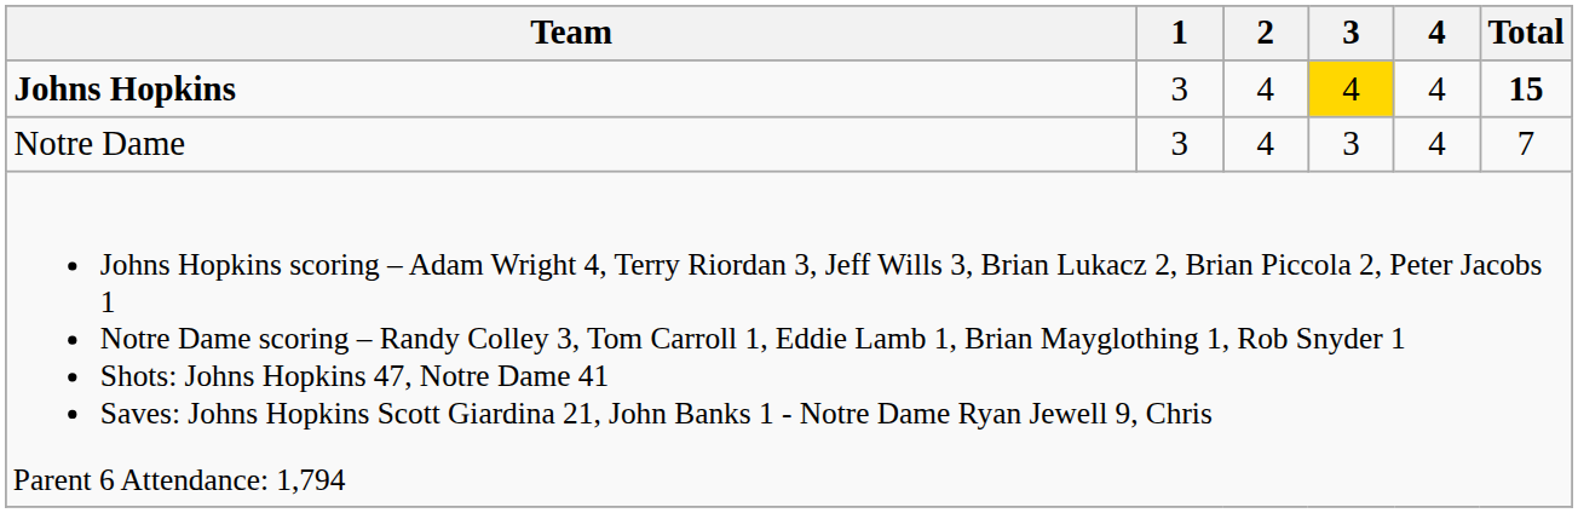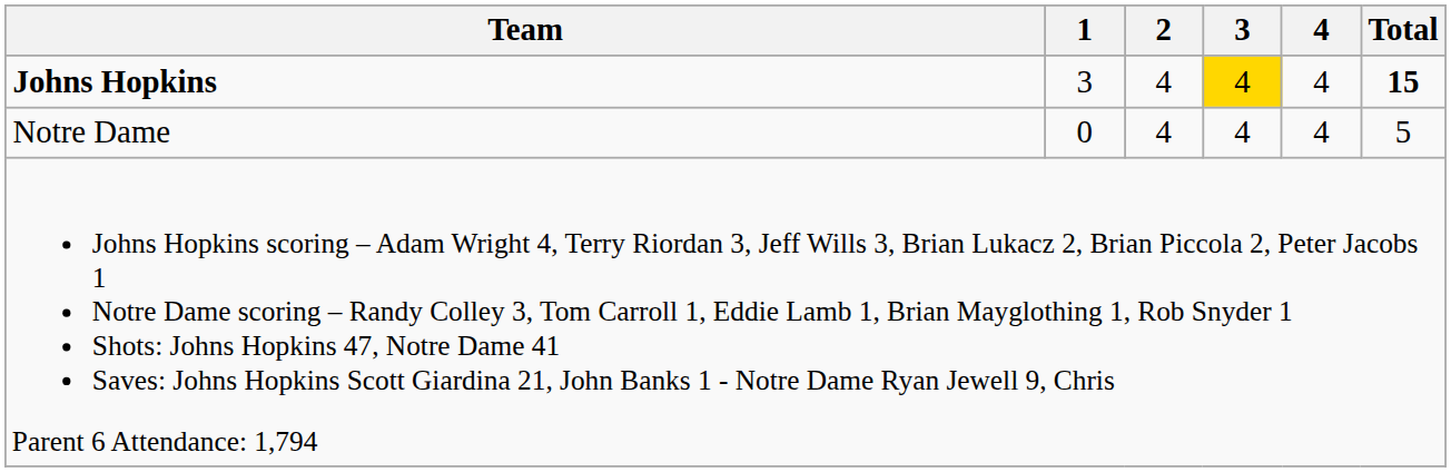Notre Dame | 1: 3 -> 0
Notre Dame | 3: 3 -> 4
Notre Dame | Total: 7 -> 5
